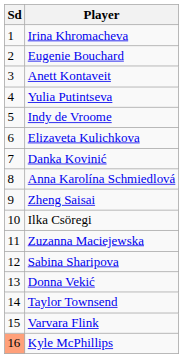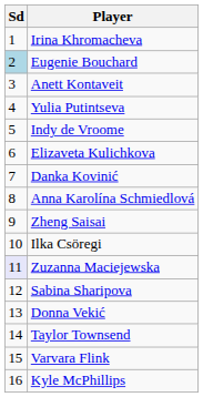Eugenie Bouchard | Sd: no background -> lightblue background
Zuzanna Maciejewska | Sd: no background -> lavender background
Kyle McPhillips | Sd: lightsalmon background -> no background
